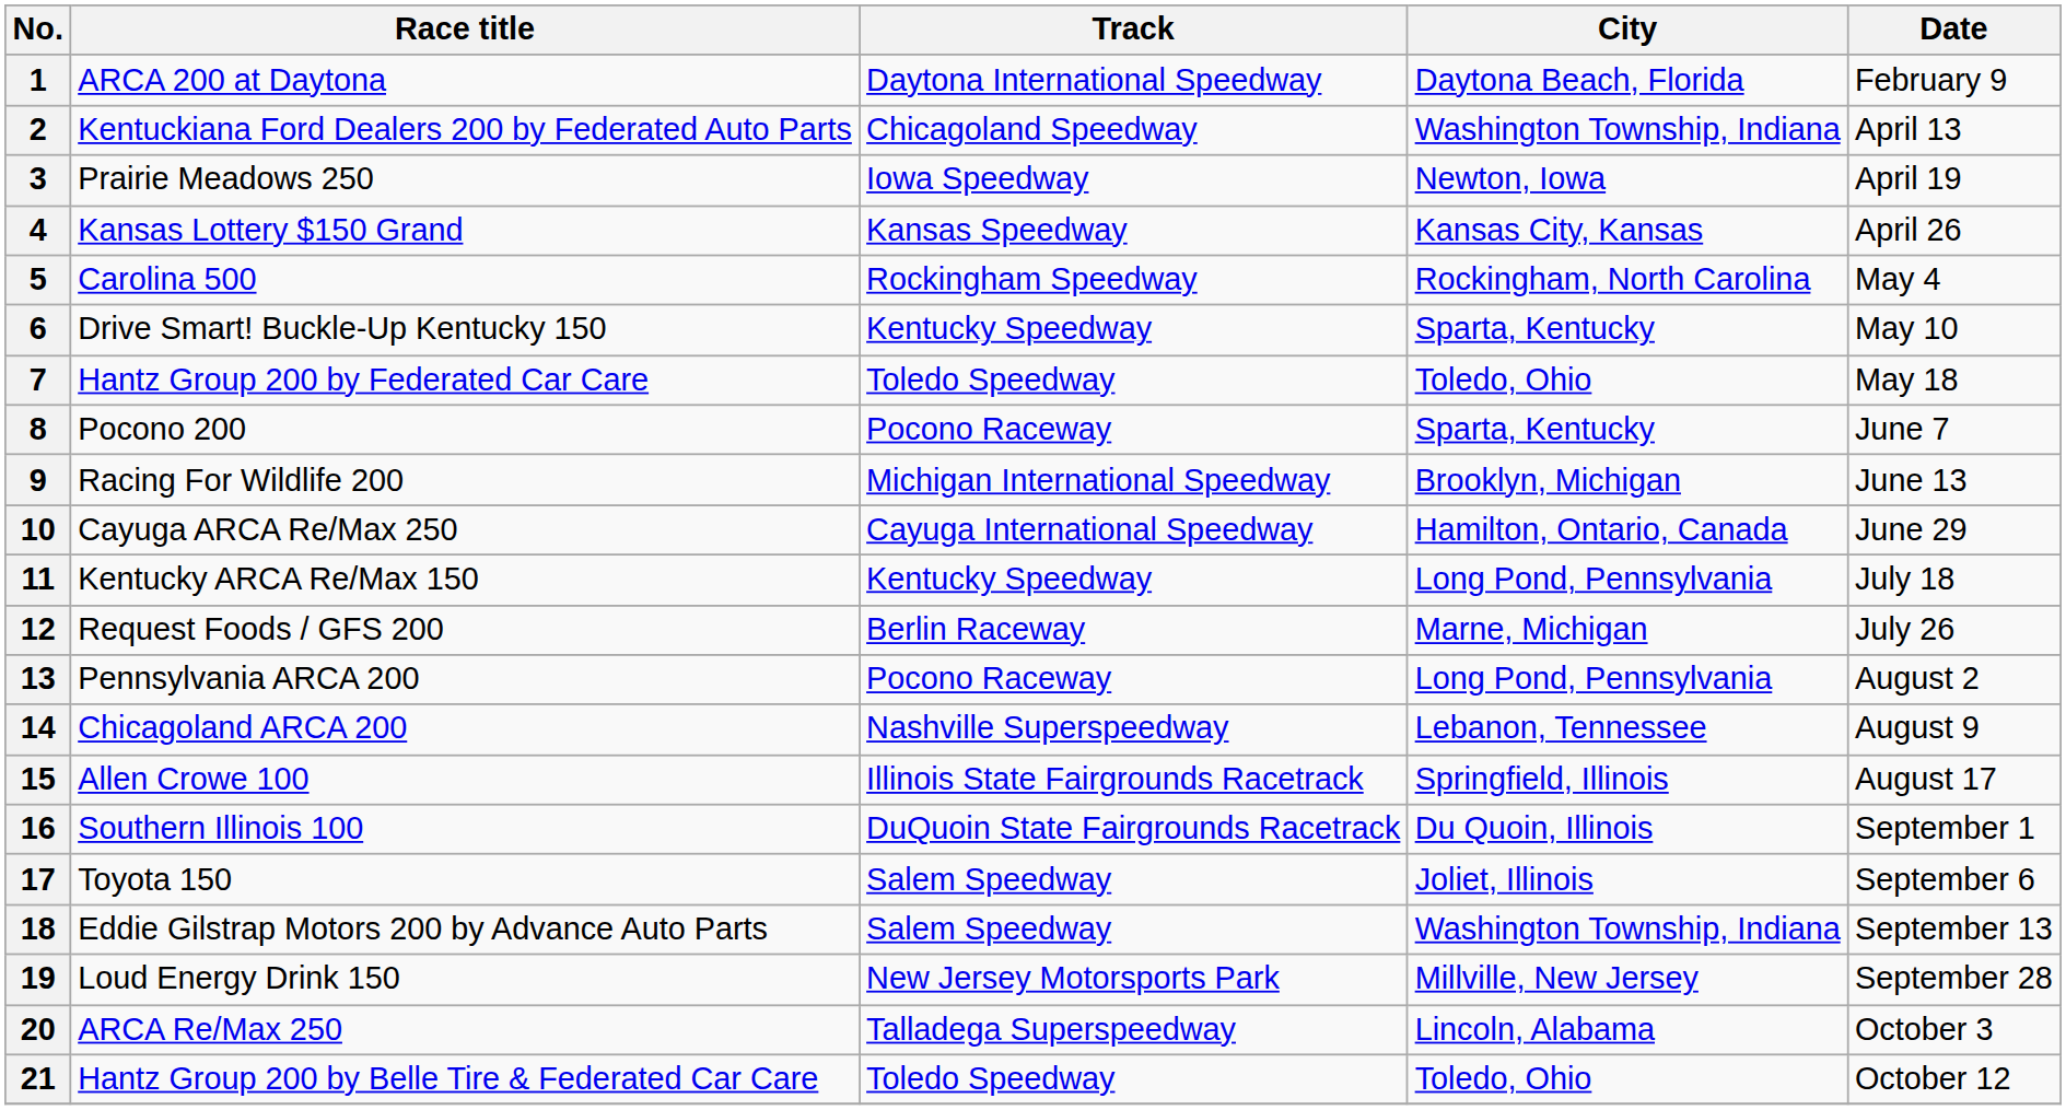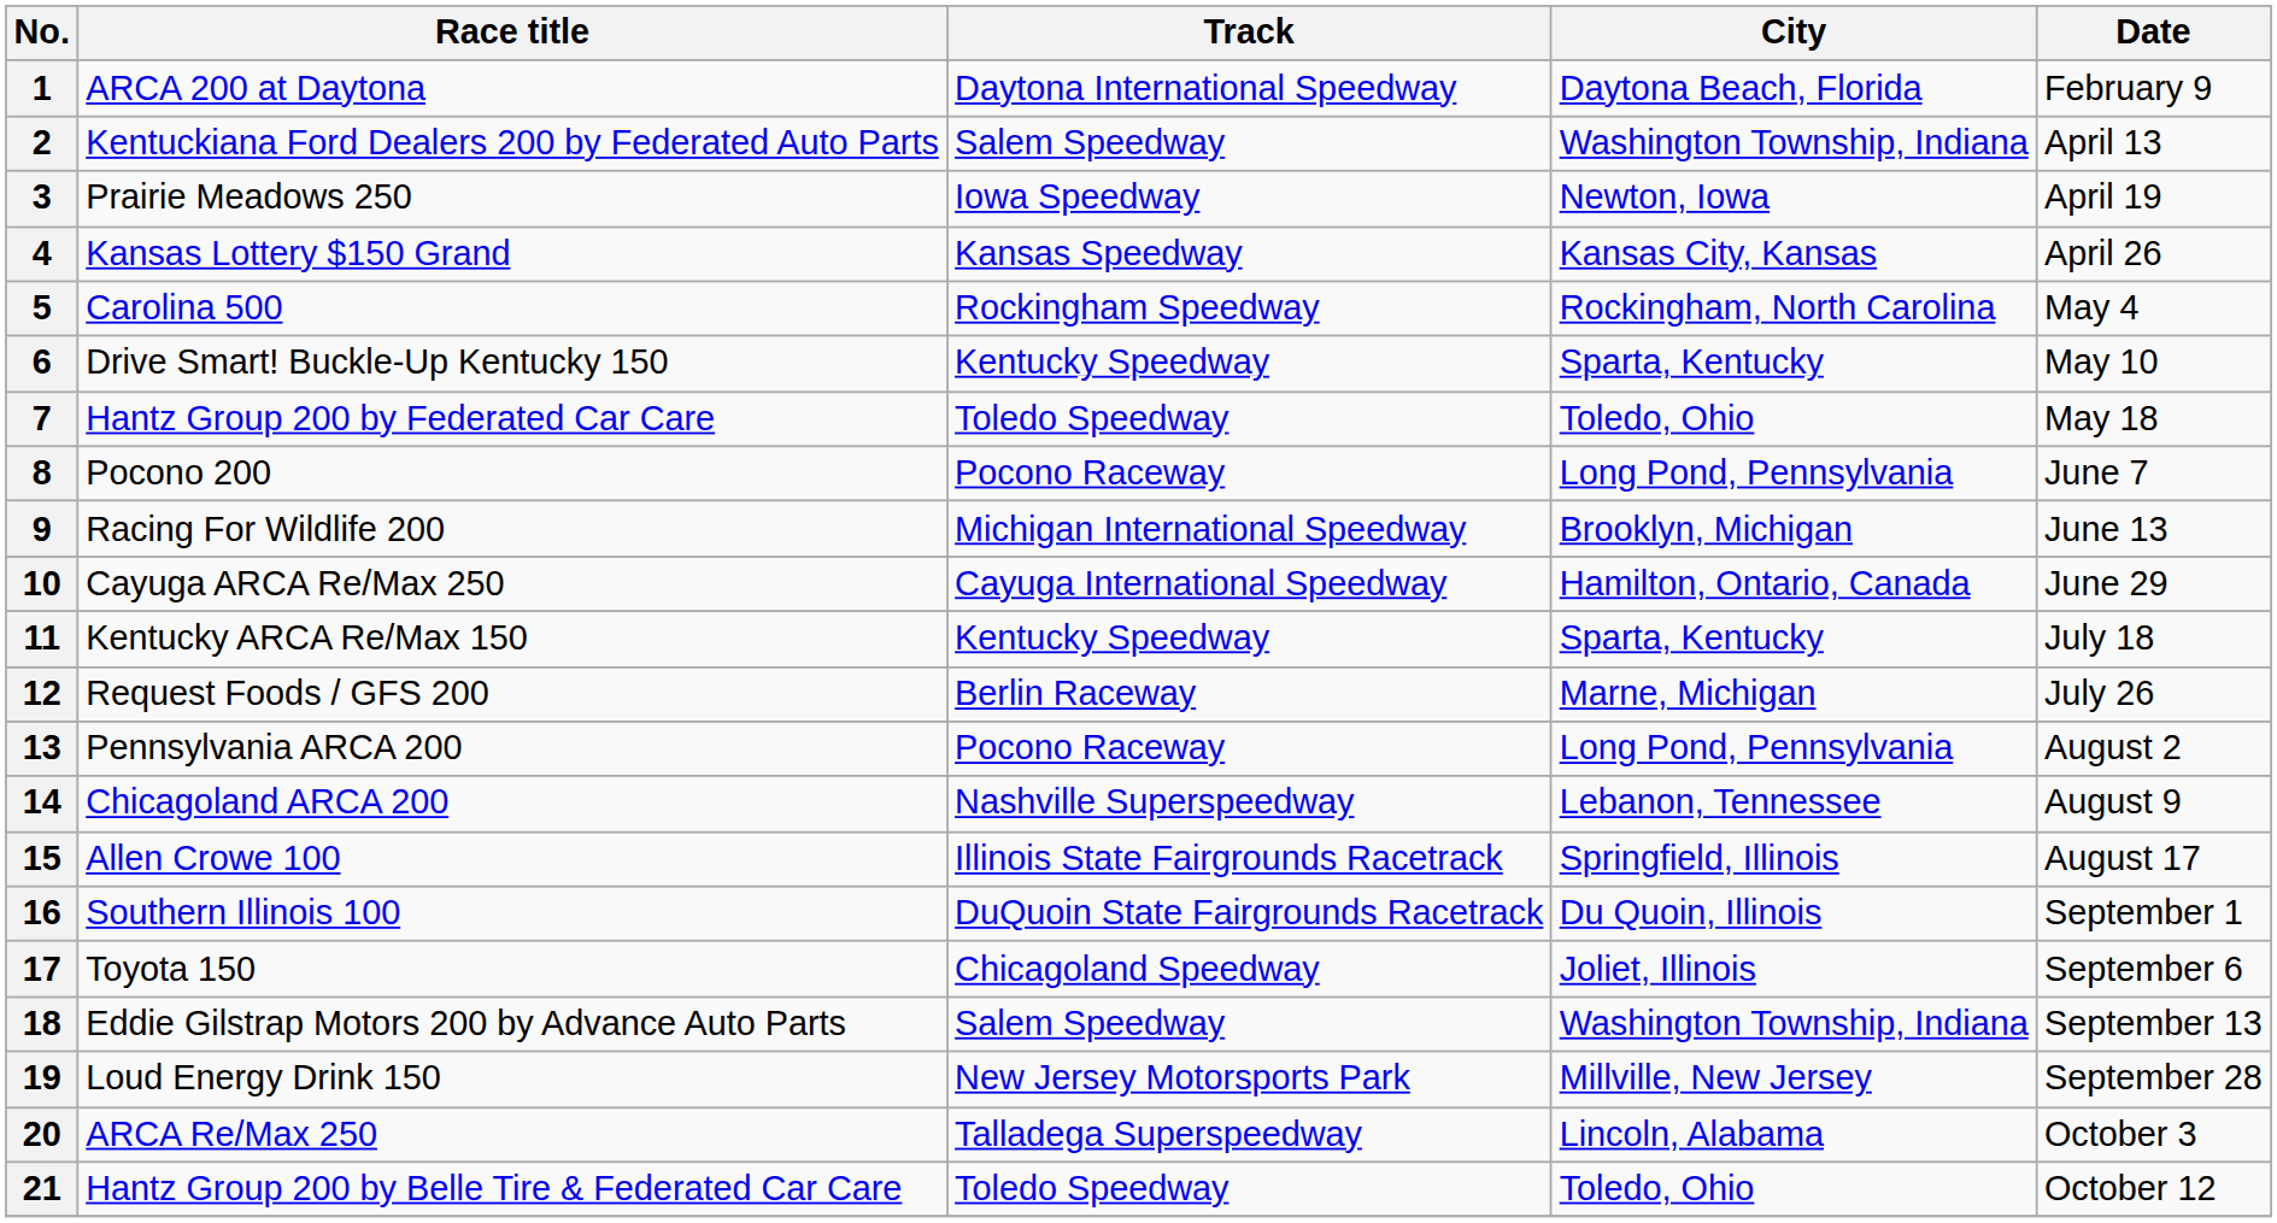2 | Track: Chicagoland Speedway -> Salem Speedway
8 | City: Sparta, Kentucky -> Long Pond, Pennsylvania
11 | City: Long Pond, Pennsylvania -> Sparta, Kentucky
17 | Track: Salem Speedway -> Chicagoland Speedway
